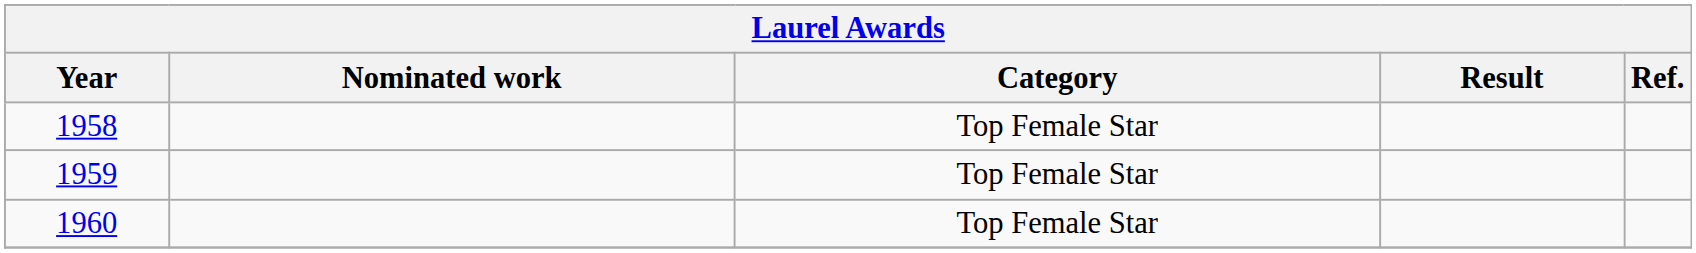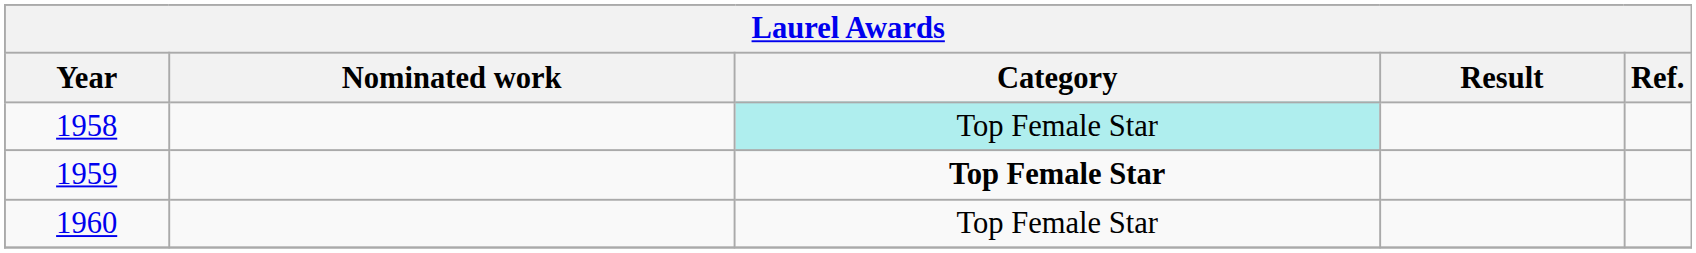1958 | Category: no background -> paleturquoise background
1959 | Category: normal -> bold
